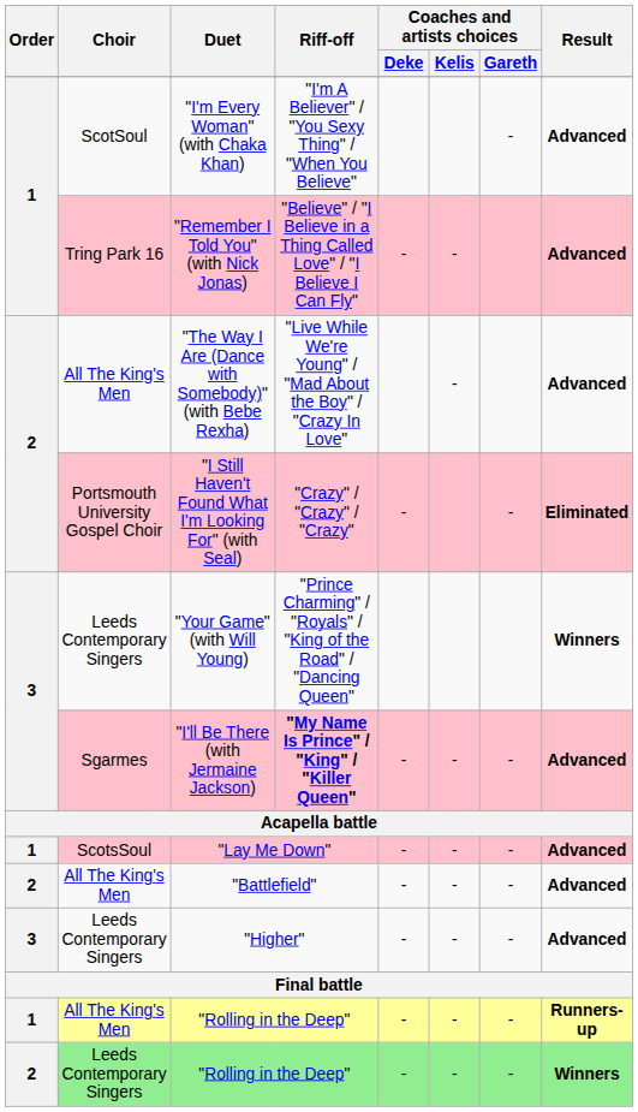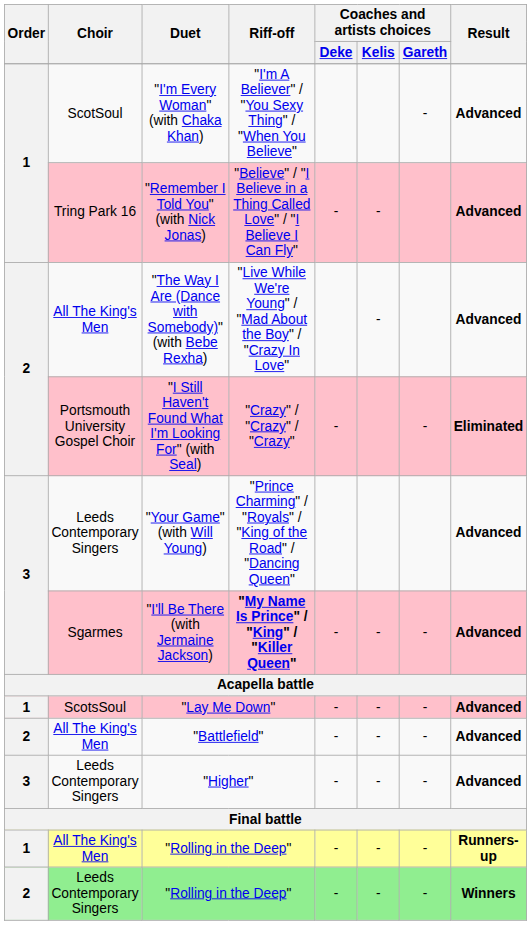"Your Game" (with Will Young) | Result: Winners -> Advanced
